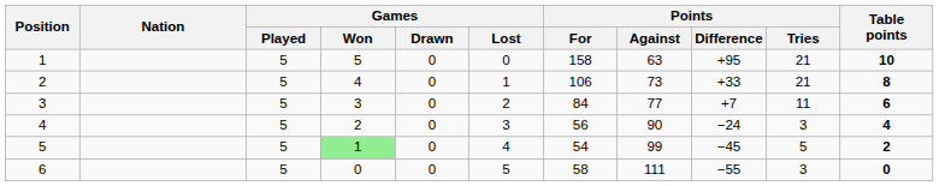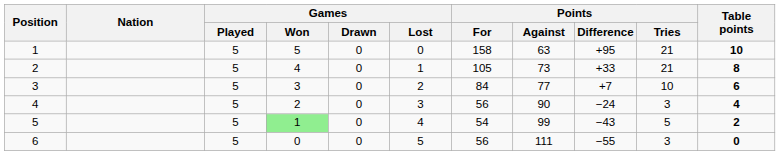row 4 | Points / For: 106 -> 105
row 5 | Points / Tries: 11 -> 10
row 7 | Points / Difference: −45 -> −43
row 8 | Points / For: 58 -> 56
